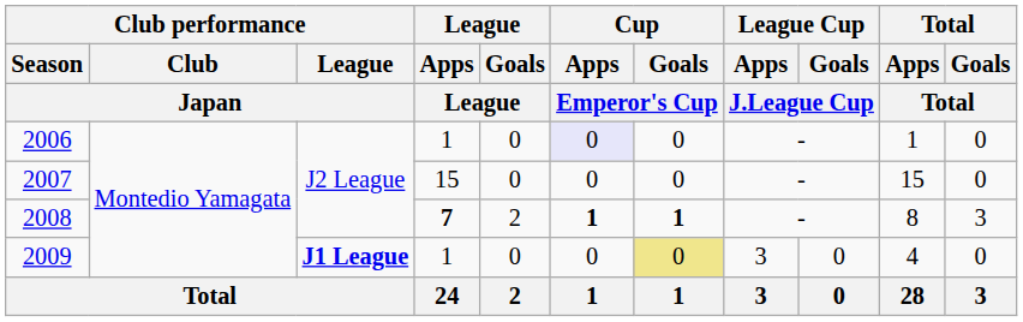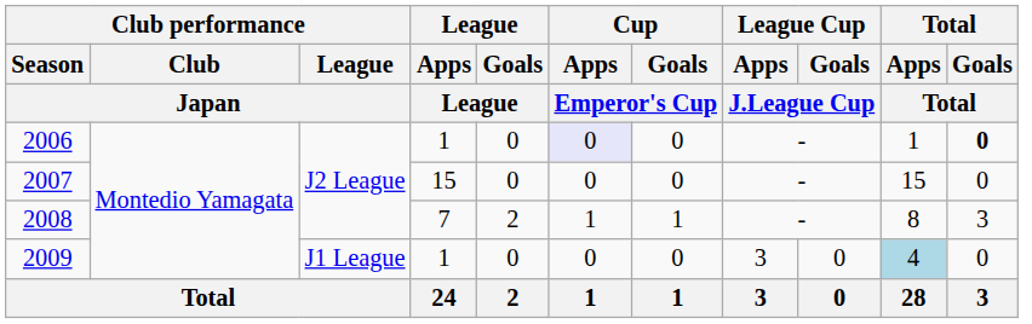2006 | Total / Goals / Total: normal -> bold
2008 | League / Apps / League: bold -> normal
2008 | Cup / Apps / Emperor's Cup: bold -> normal
2008 | Cup / Goals / Emperor's Cup: bold -> normal
2009 | Club performance / League / Japan: bold -> normal
2009 | Cup / Goals / Emperor's Cup: khaki background -> no background
2009 | Total / Apps / Total: no background -> lightblue background
